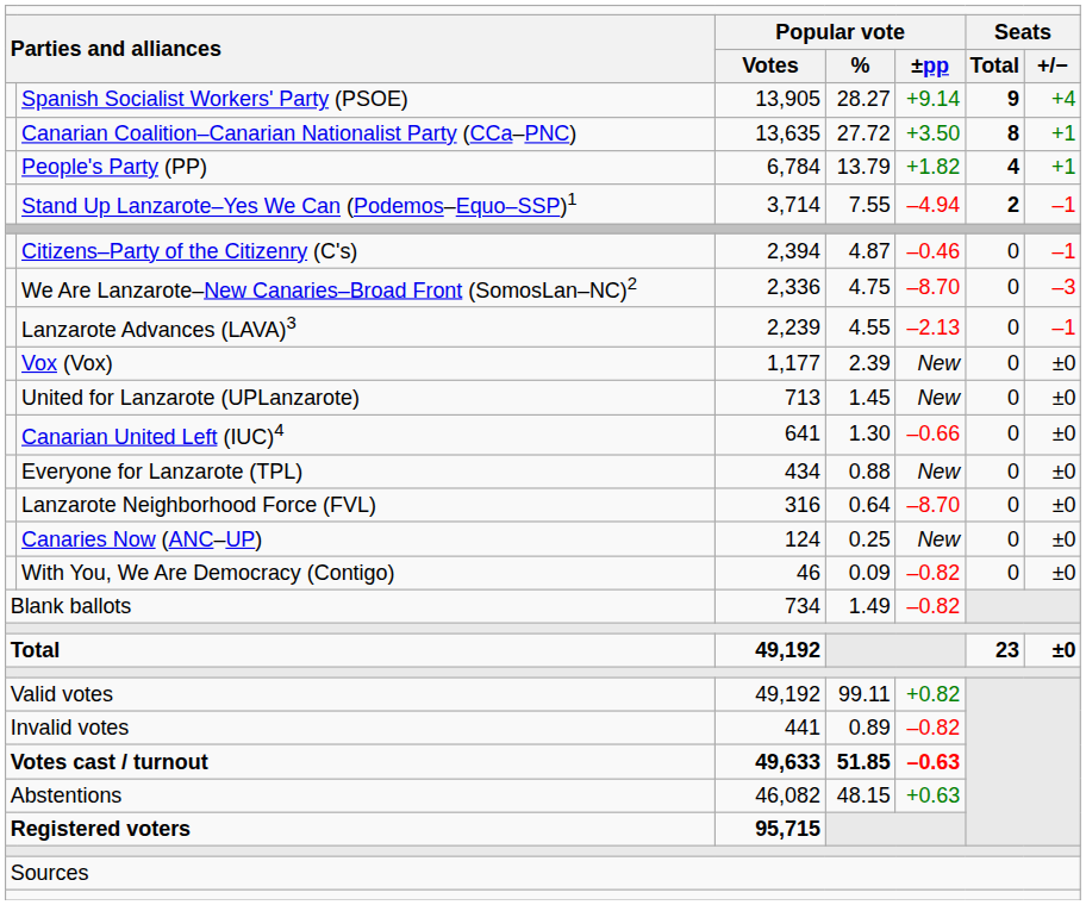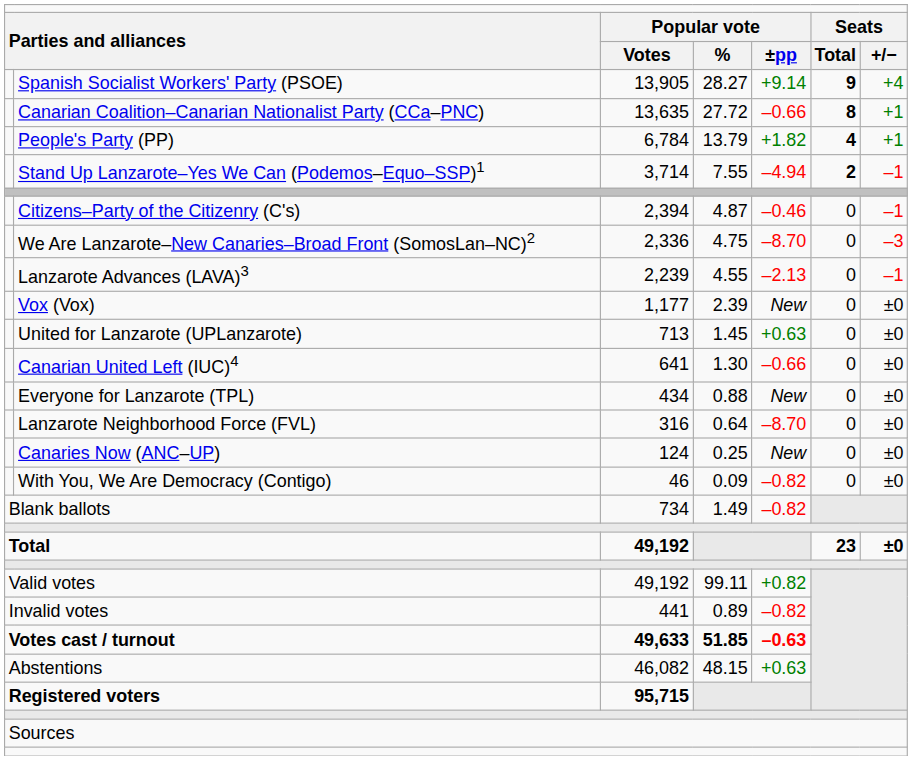Canarian Coalition–Canarian Nationalist Party (CCa–PNC) | column 5: +3.50 -> –0.66
United for Lanzarote (UPLanzarote) | column 5: New -> +0.63
